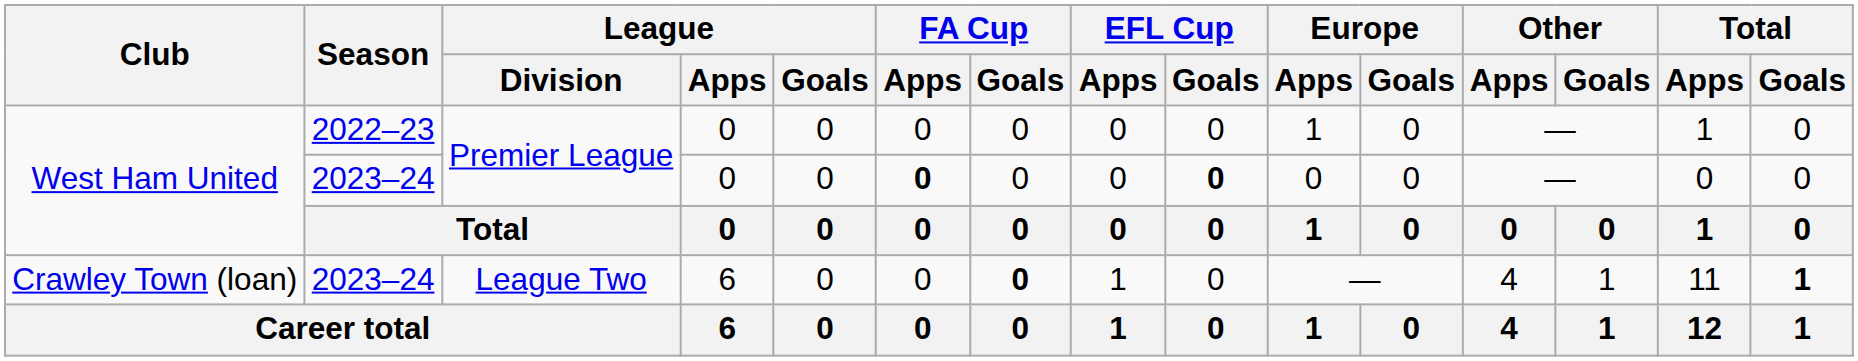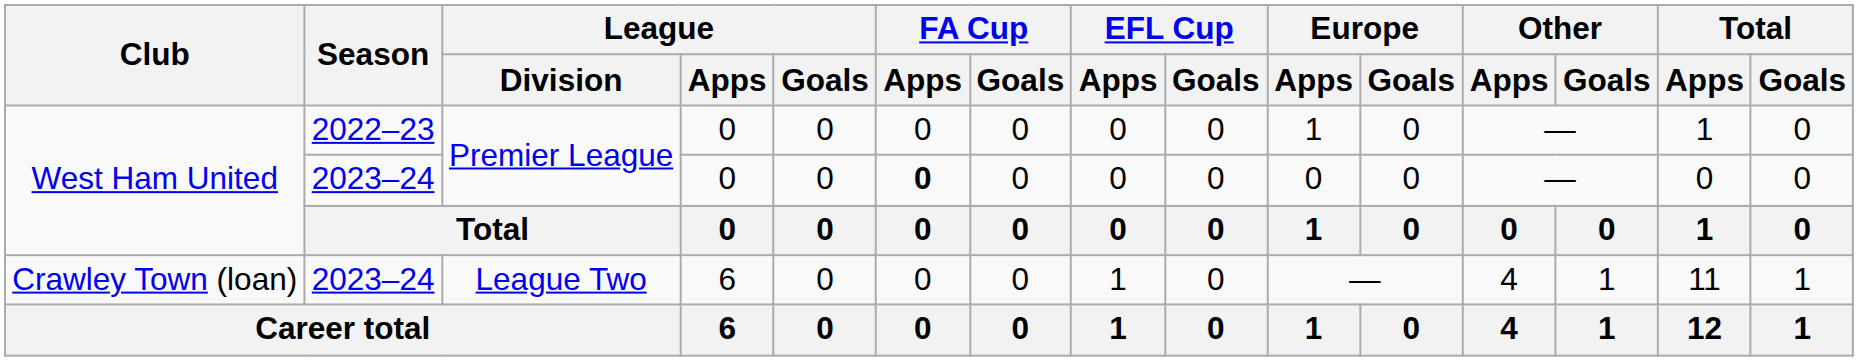West Ham United / 2023–24 | EFL Cup / Goals: bold -> normal
Crawley Town (loan) | FA Cup / Goals: bold -> normal
Crawley Town (loan) | Total / Goals: bold -> normal
